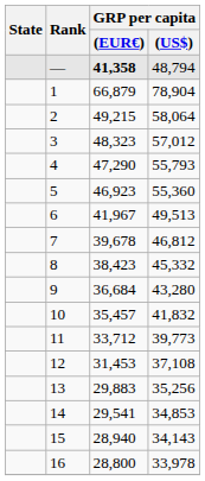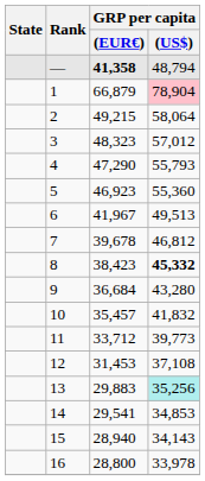1 | GRP per capita / (US$): no background -> pink background
8 | GRP per capita / (US$): normal -> bold
13 | GRP per capita / (US$): no background -> paleturquoise background
